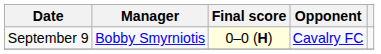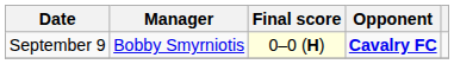September 9 | Opponent: normal -> bold
